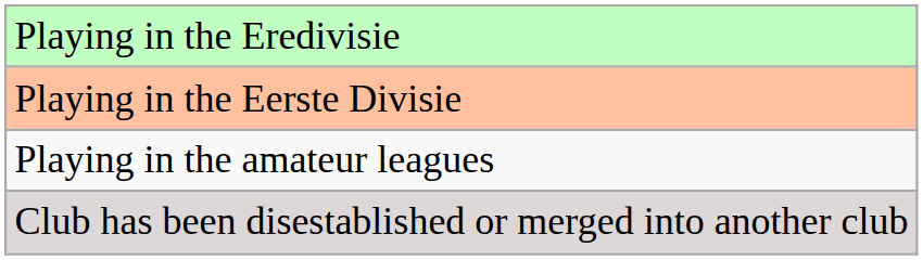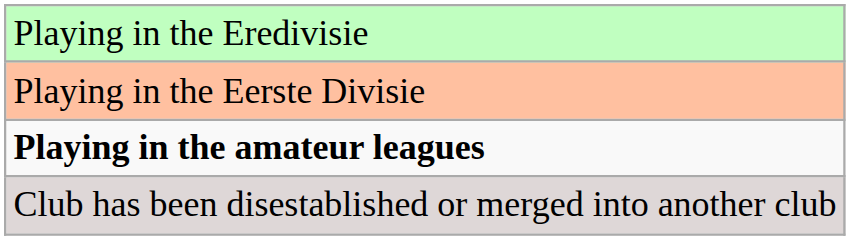row 3 | column 1: normal -> bold
